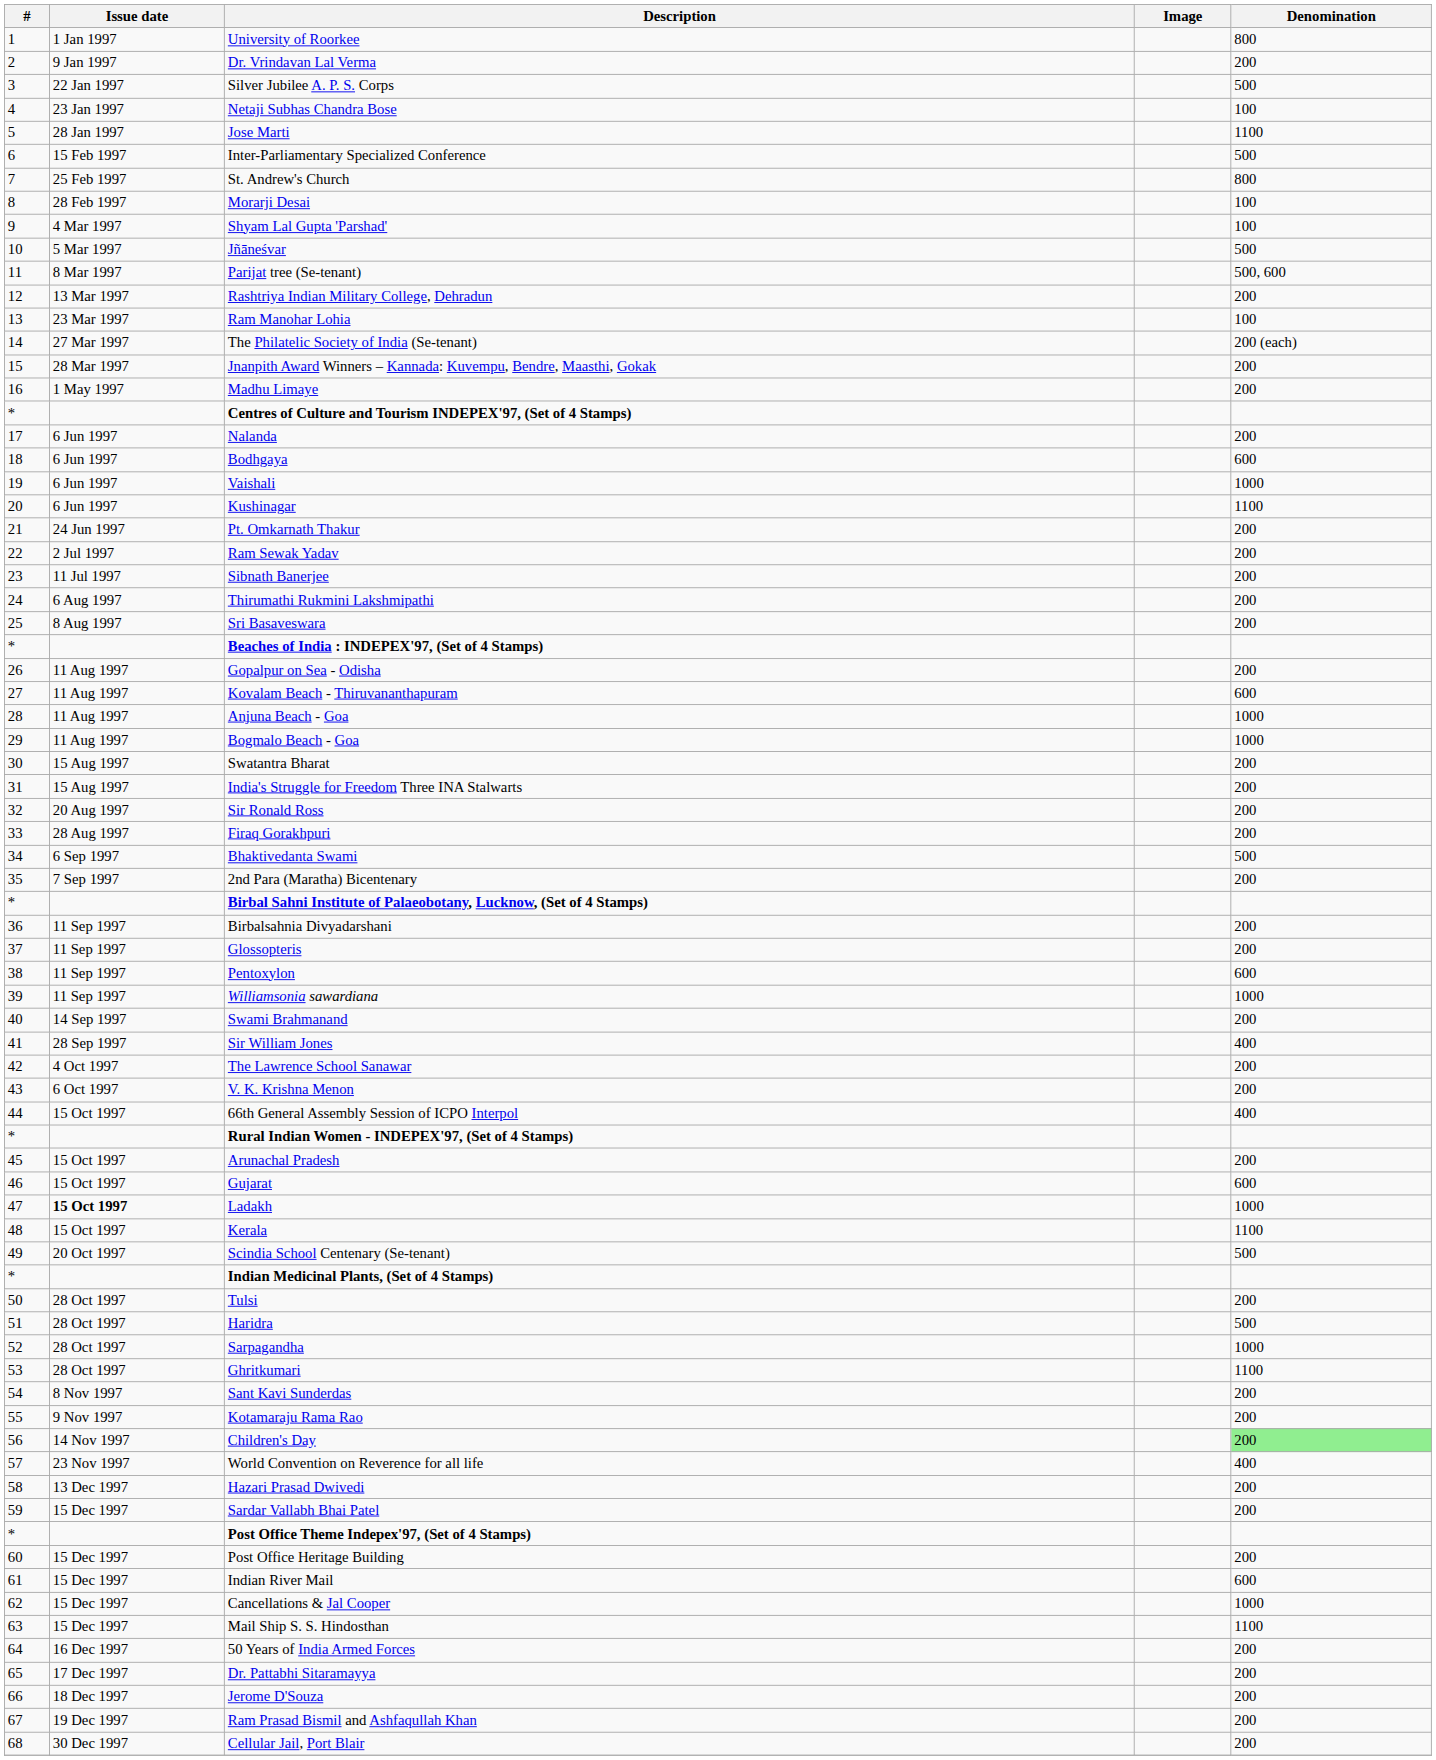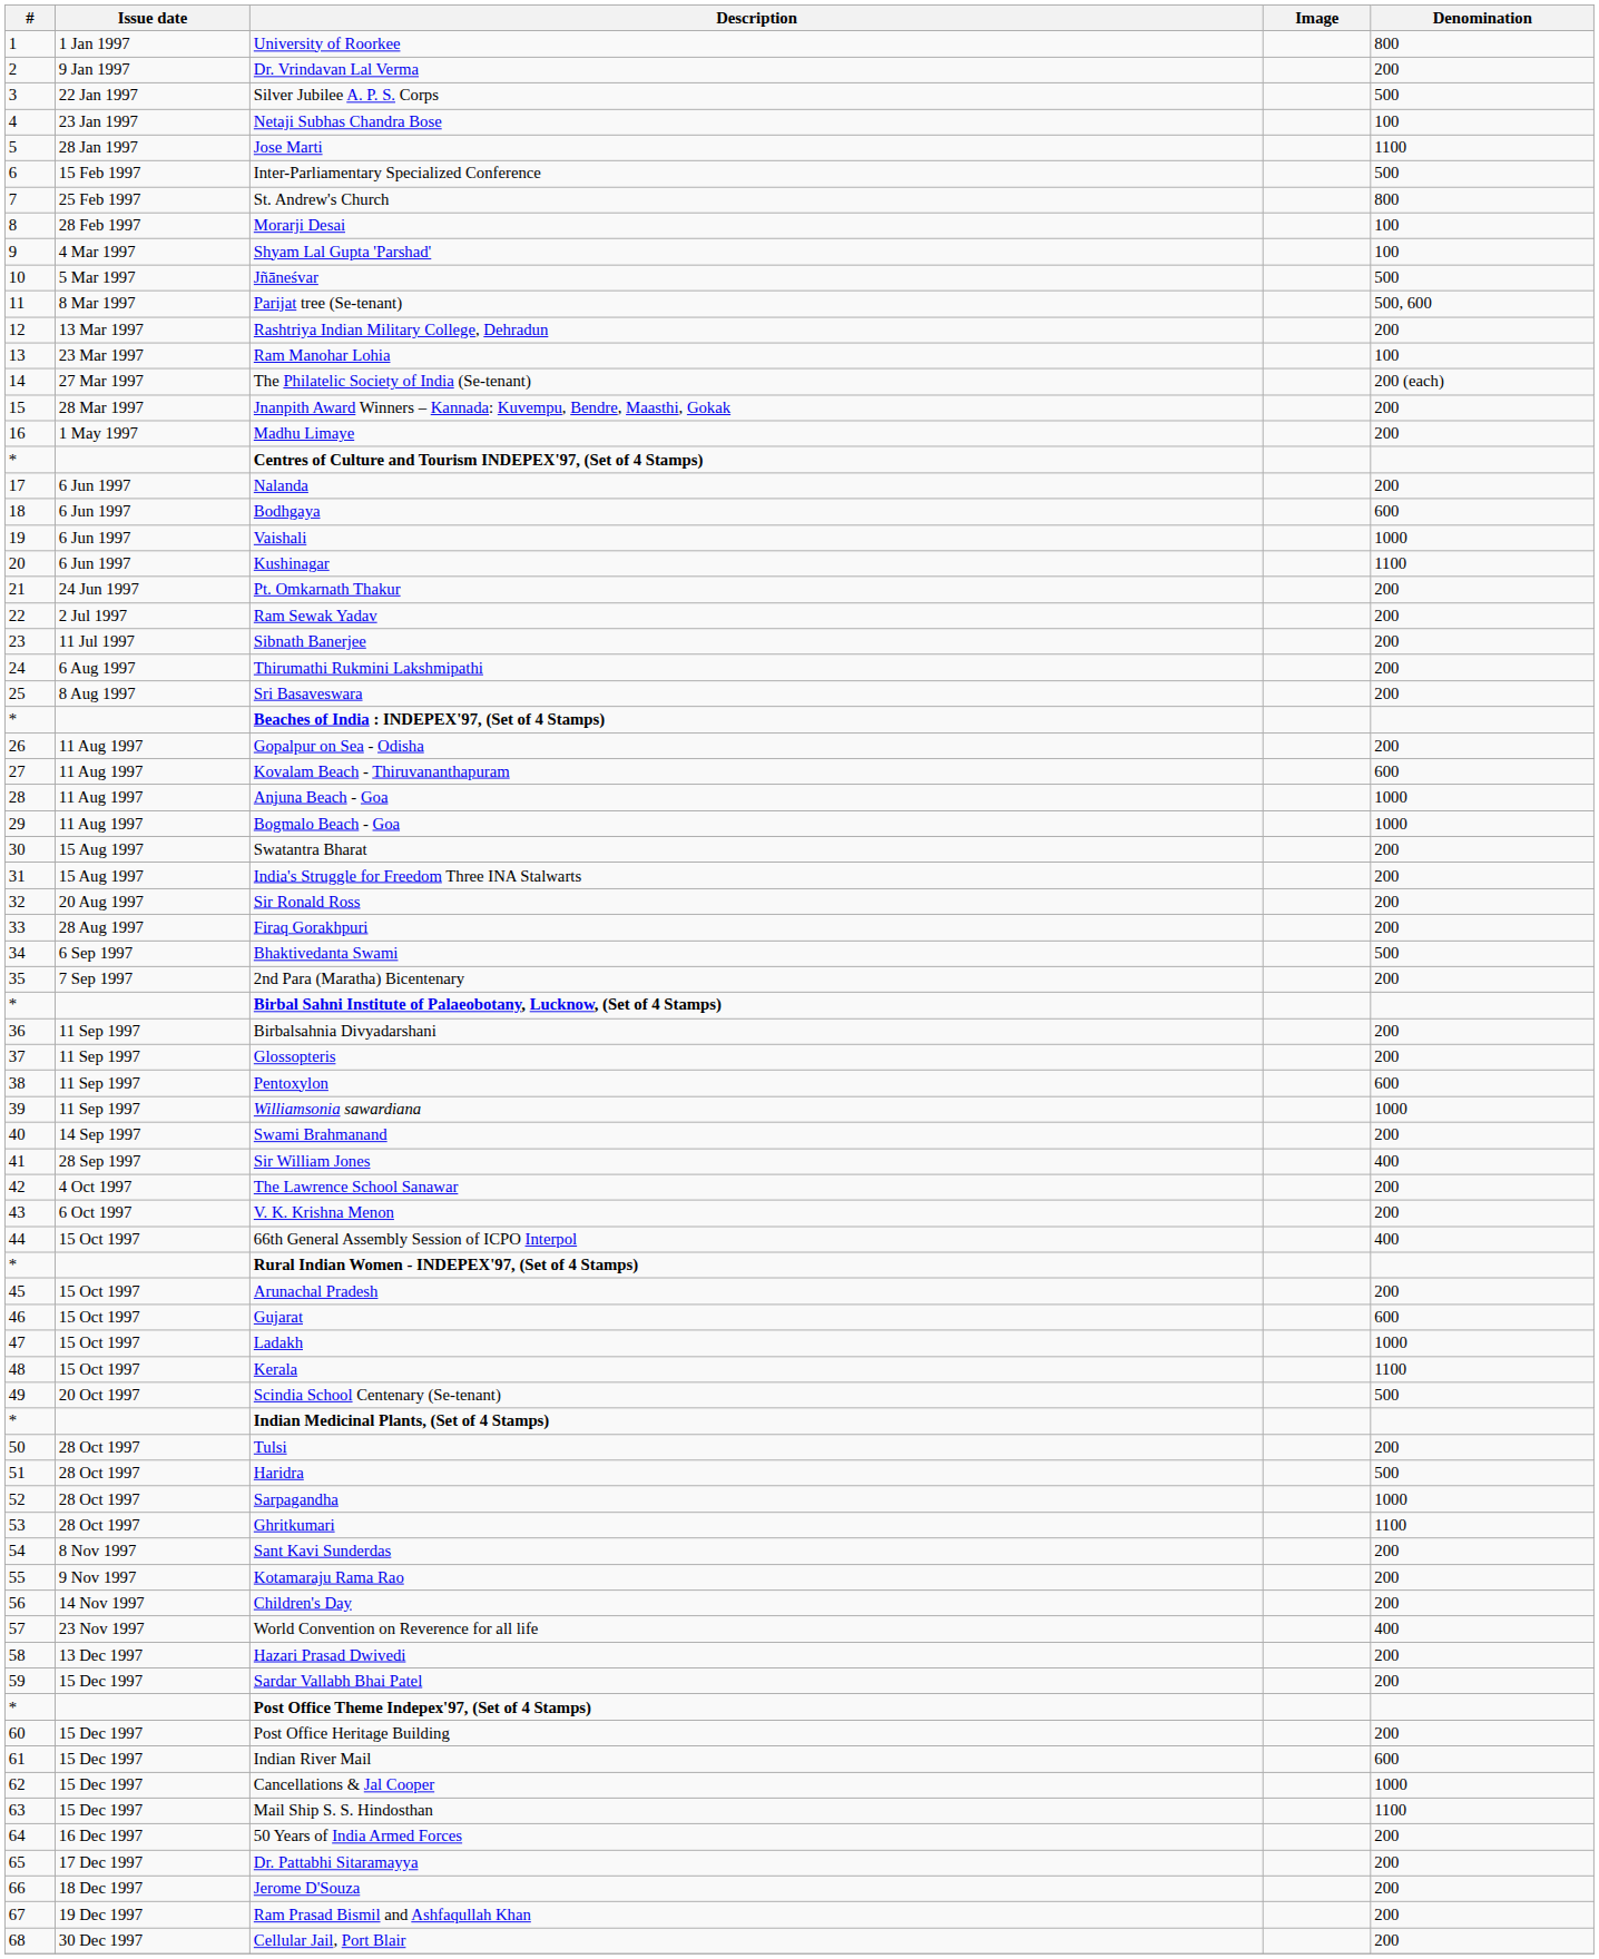Ladakh | Issue date: bold -> normal
Children's Day | Denomination: lightgreen background -> no background
